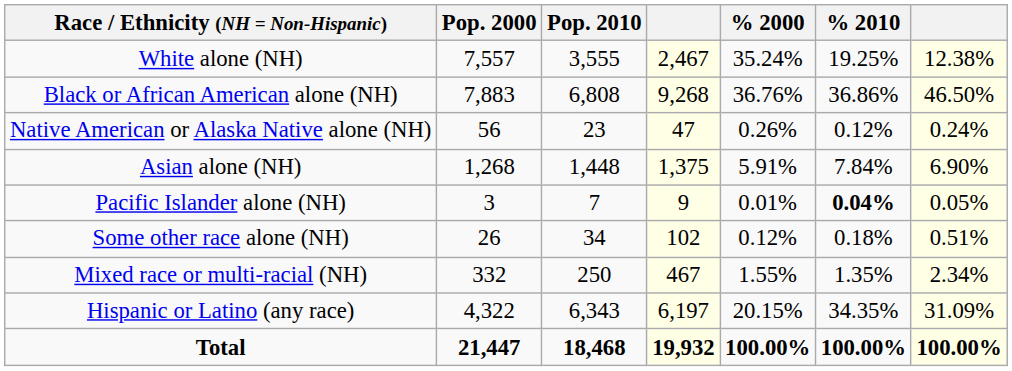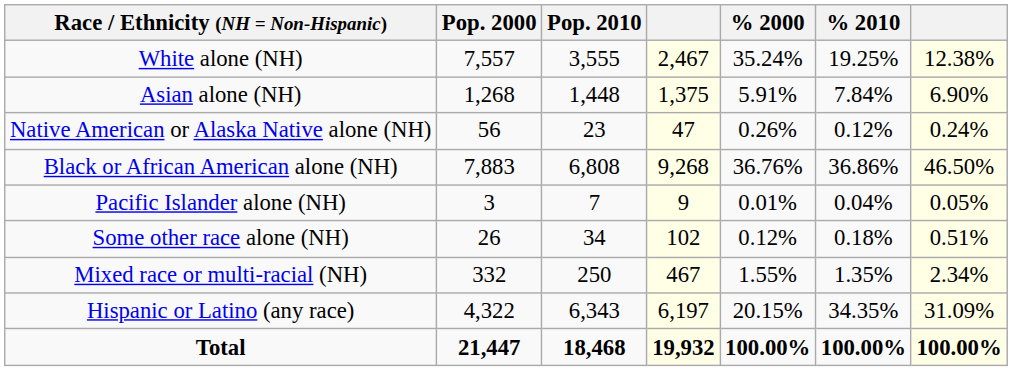rows swapped: Black or African American alone (NH) <-> Asian alone (NH)
Pacific Islander alone (NH) | % 2010: bold -> normal
